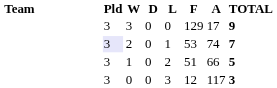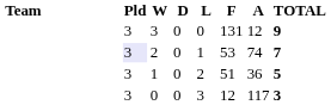row 2 | column 6: 129 -> 131
row 2 | column 7: 17 -> 12
row 4 | column 7: 66 -> 36
